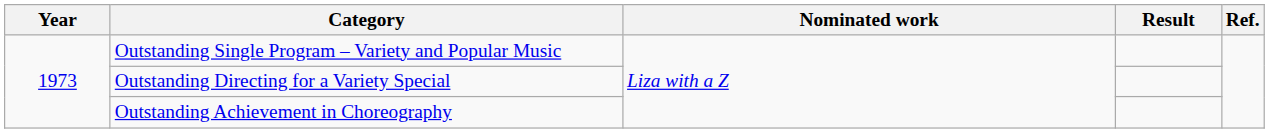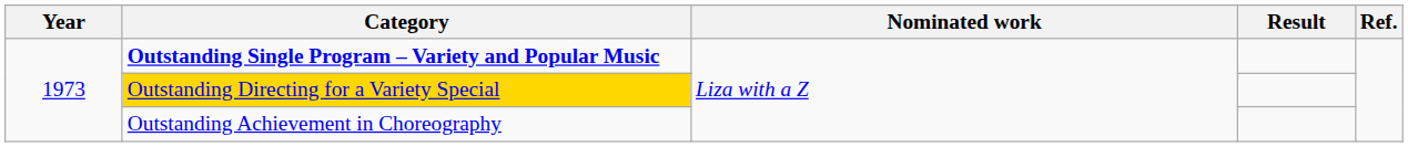Outstanding Single Program – Variety and Popular Music | Category: normal -> bold
Outstanding Directing for a Variety Special | Category: no background -> gold background
